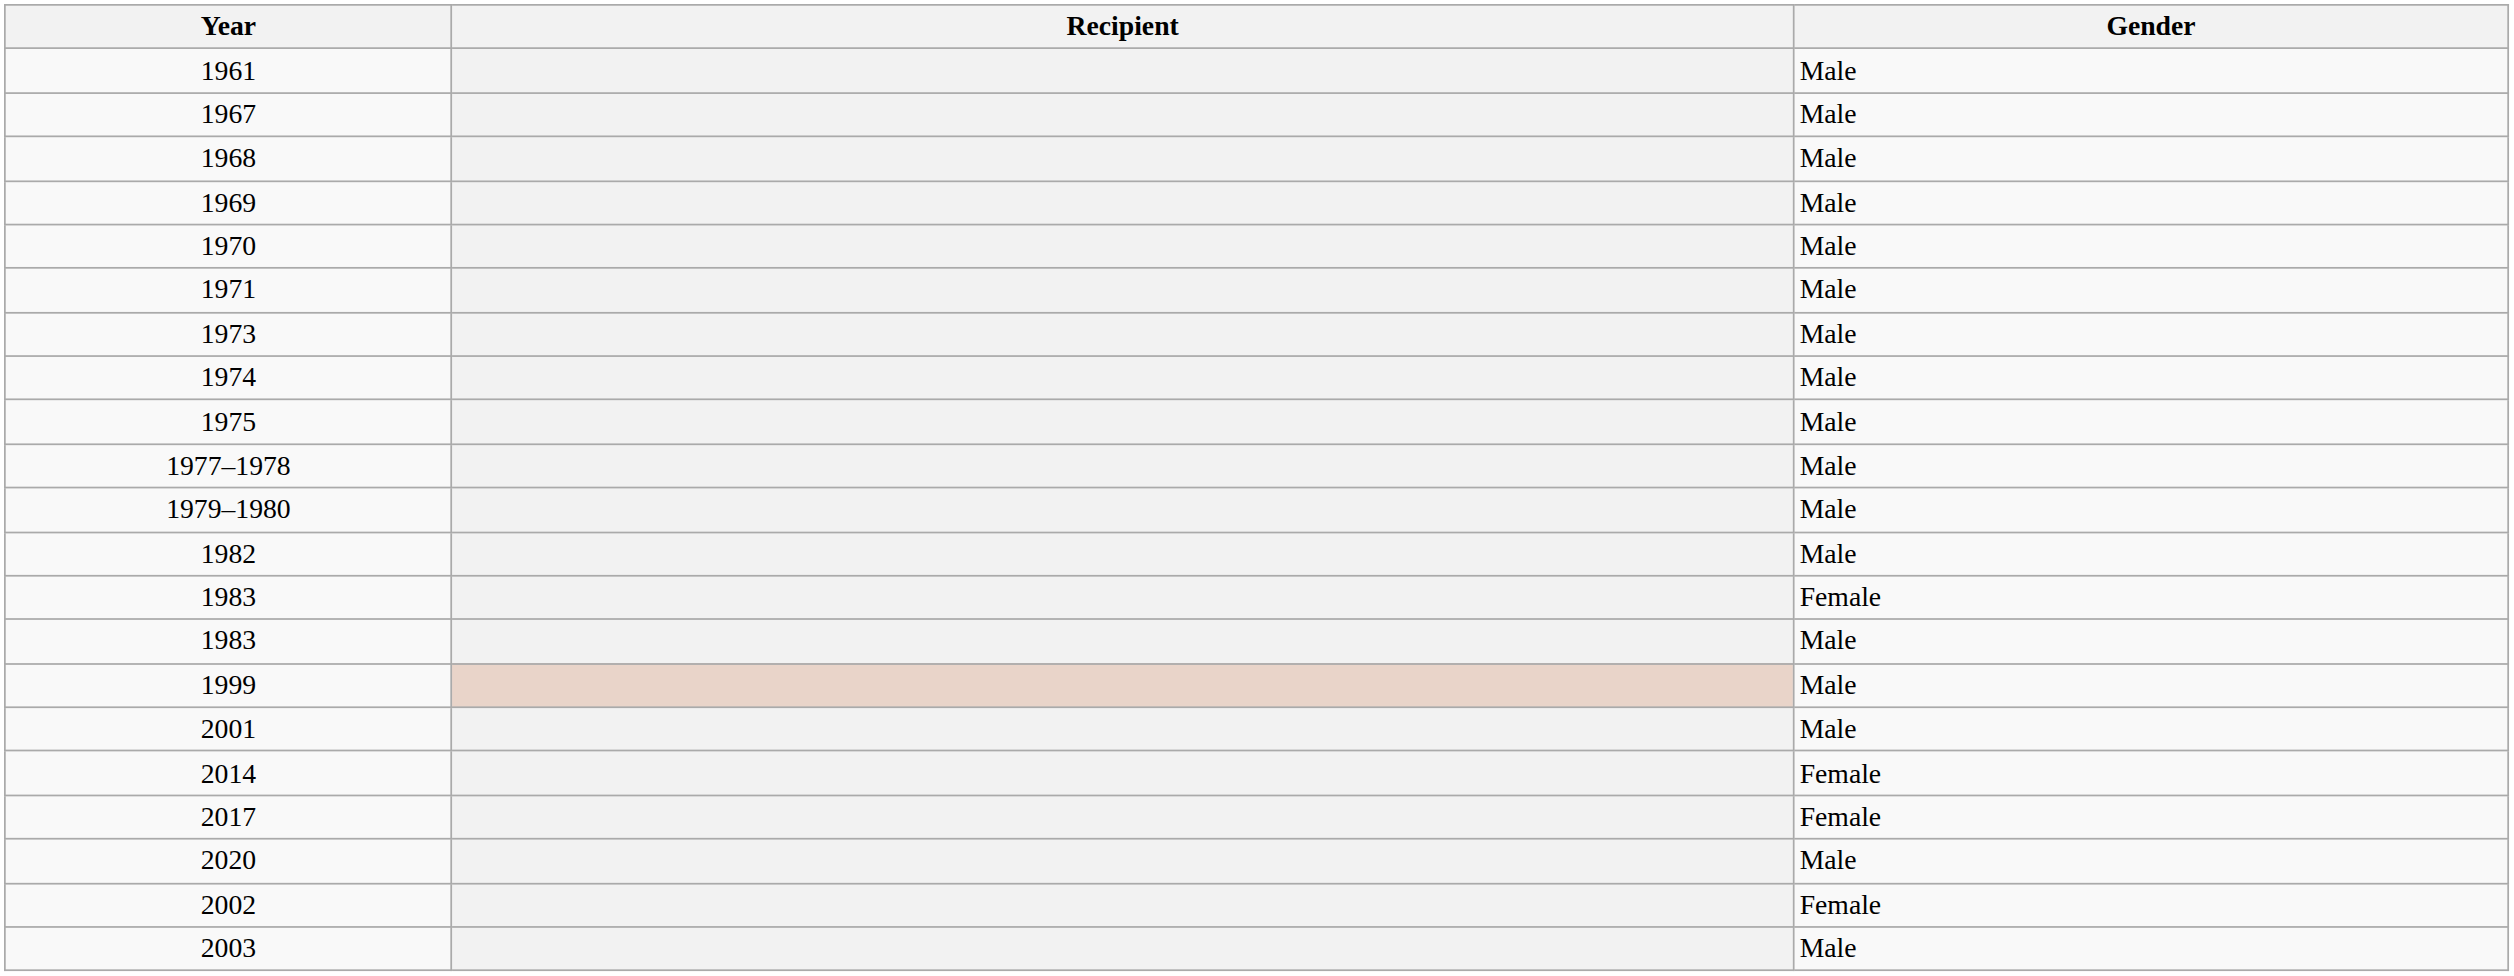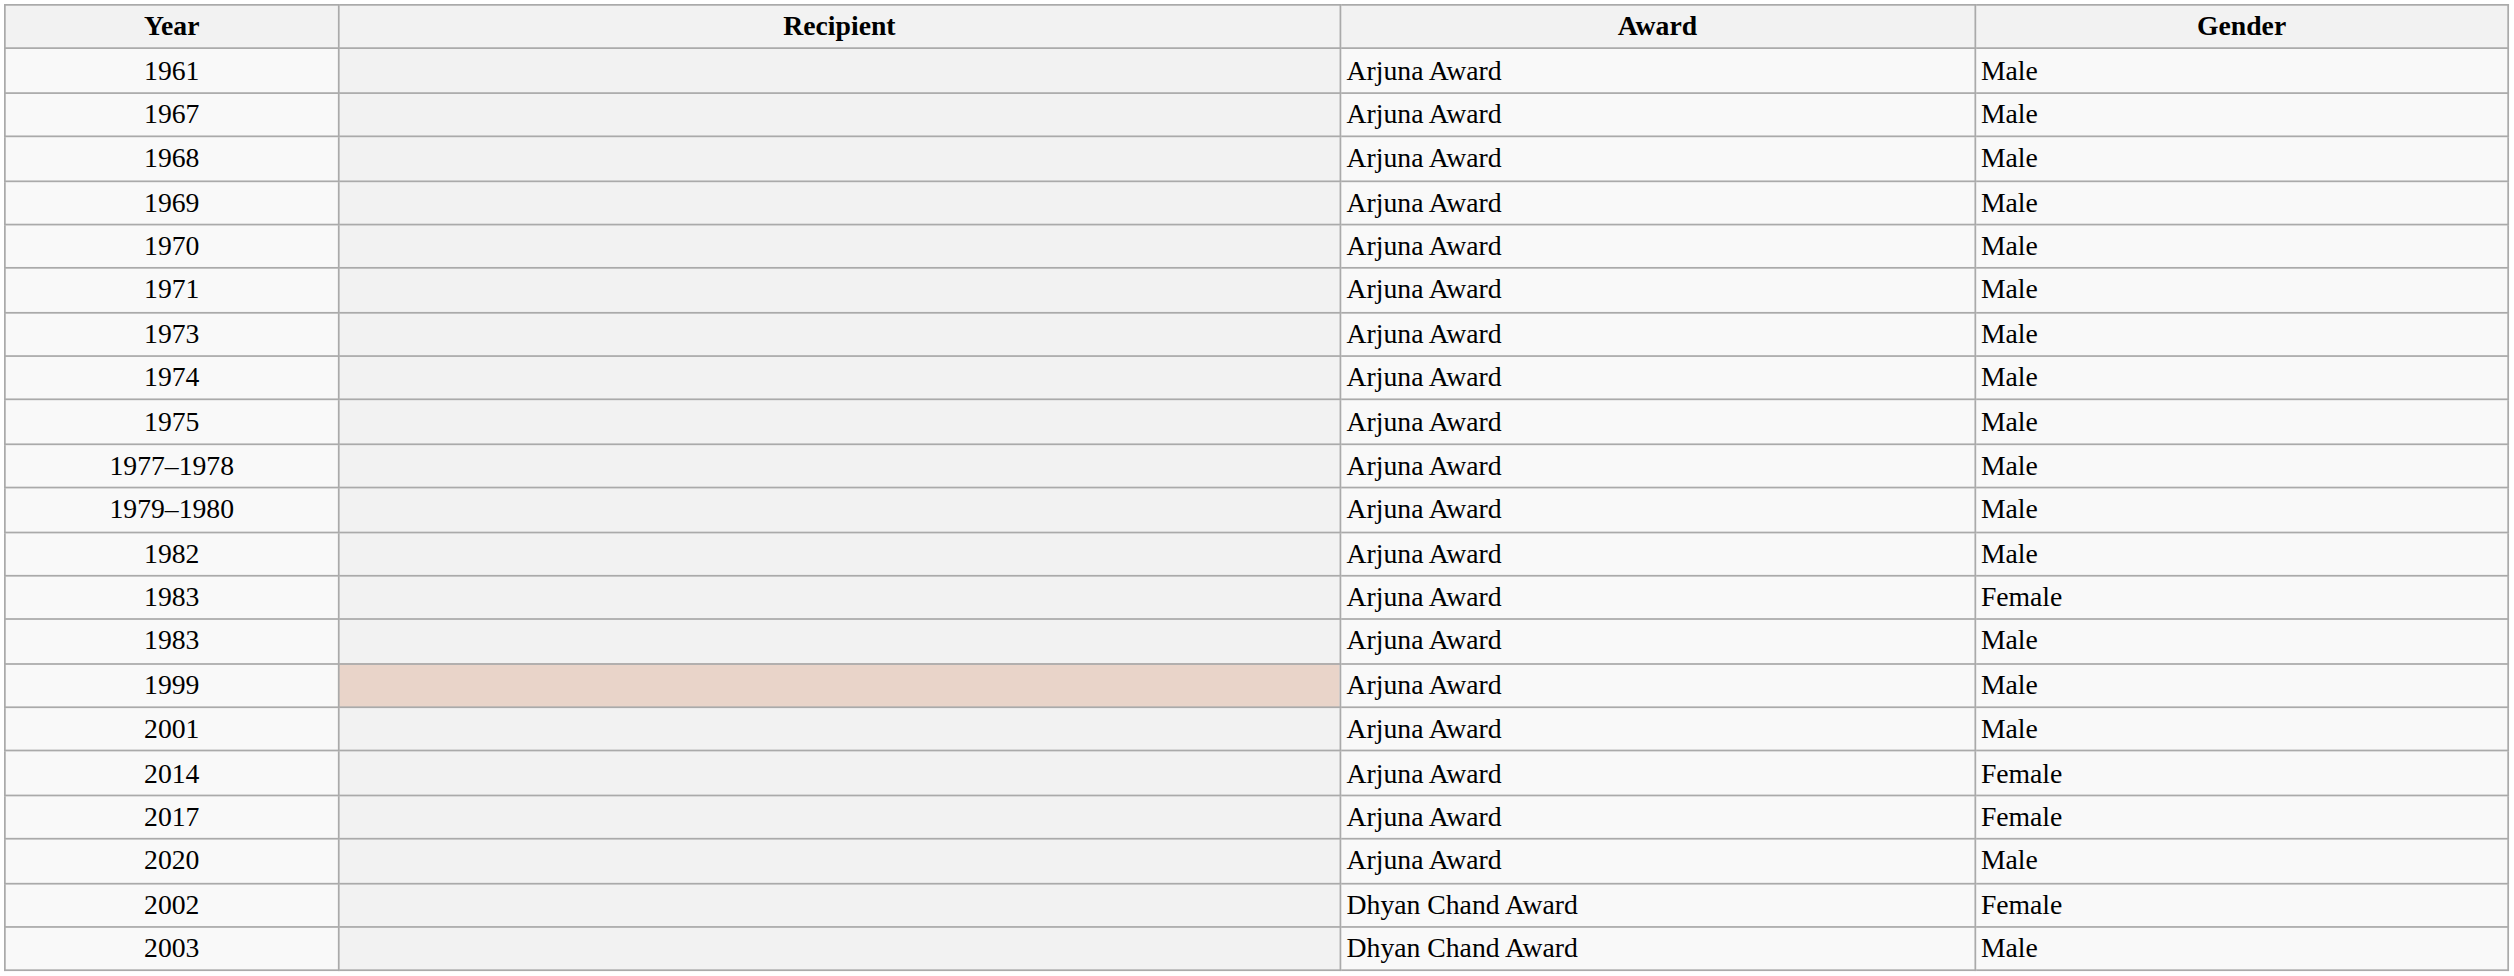+ column: Award | Arjuna Award | Arjuna Award | Arjuna Award | Arjuna Award | Arjuna Award | Arjuna Award | Arjuna Award | Arjuna Award | Arjuna Award | Arjuna Award | Arjuna Award | Arjuna Award | Arjuna Award | Arjuna Award | Arjuna Award | Arjuna Award | Arjuna Award | Arjuna Award | Arjuna Award | Dhyan Chand Award | Dhyan Chand Award
